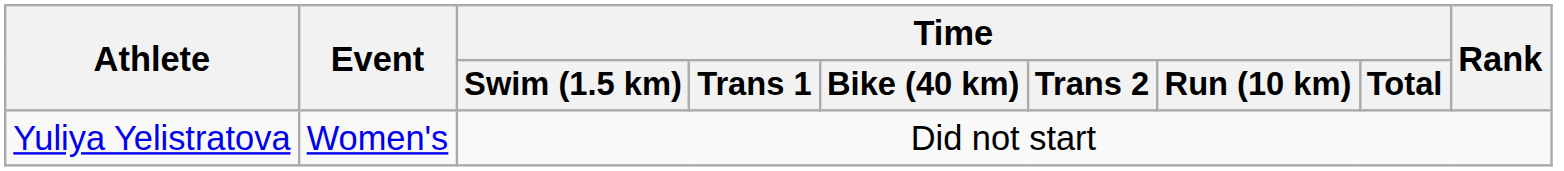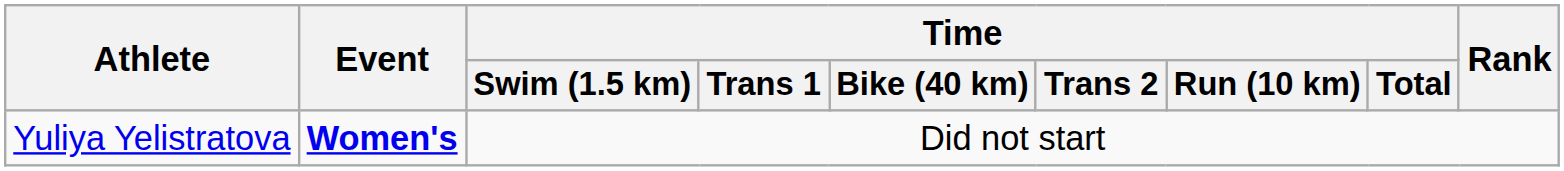Yuliya Yelistratova | Event: normal -> bold
